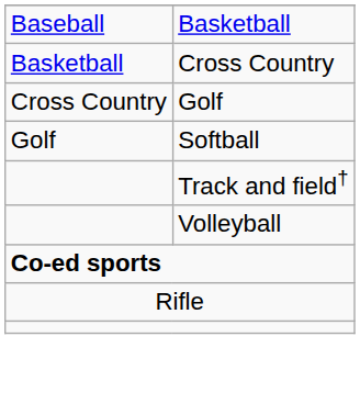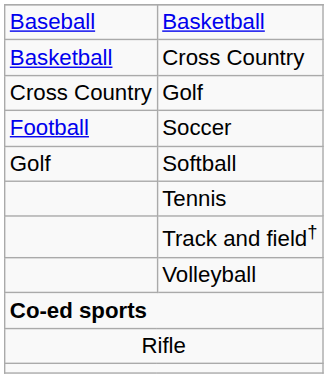+ row: Football | Soccer
+ row: Tennis
